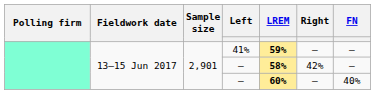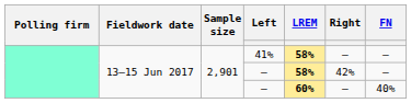41% | LREM: 59% -> 58%
